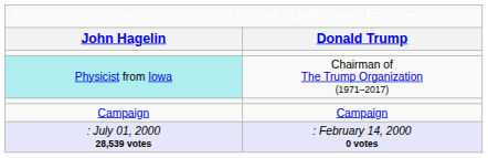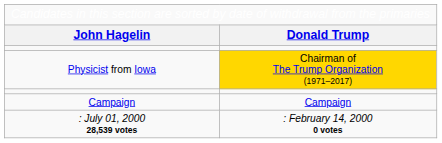Physicist from Iowa | column 1: paleturquoise background -> no background
Physicist from Iowa | column 2: no background -> gold background
: July 01, 2000 28,539 votes | column 1: lavender background -> no background
: July 01, 2000 28,539 votes | column 2: lavender background -> no background
